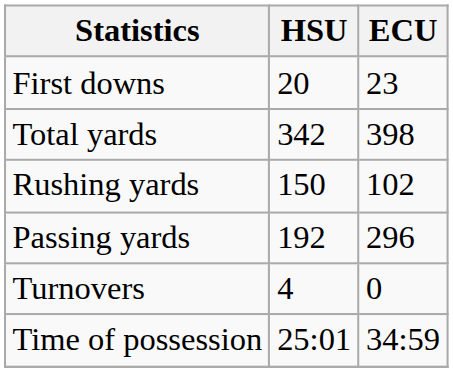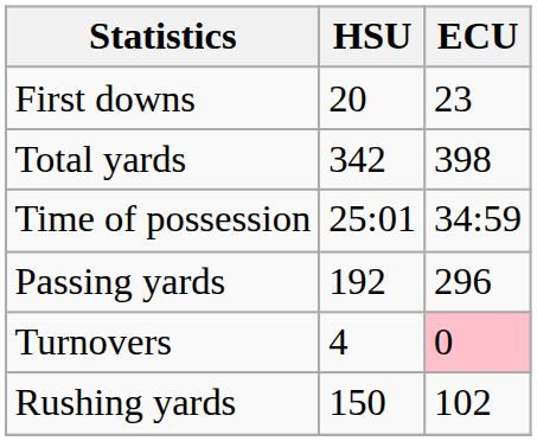rows swapped: Rushing yards <-> Time of possession
Turnovers | ECU: no background -> pink background
